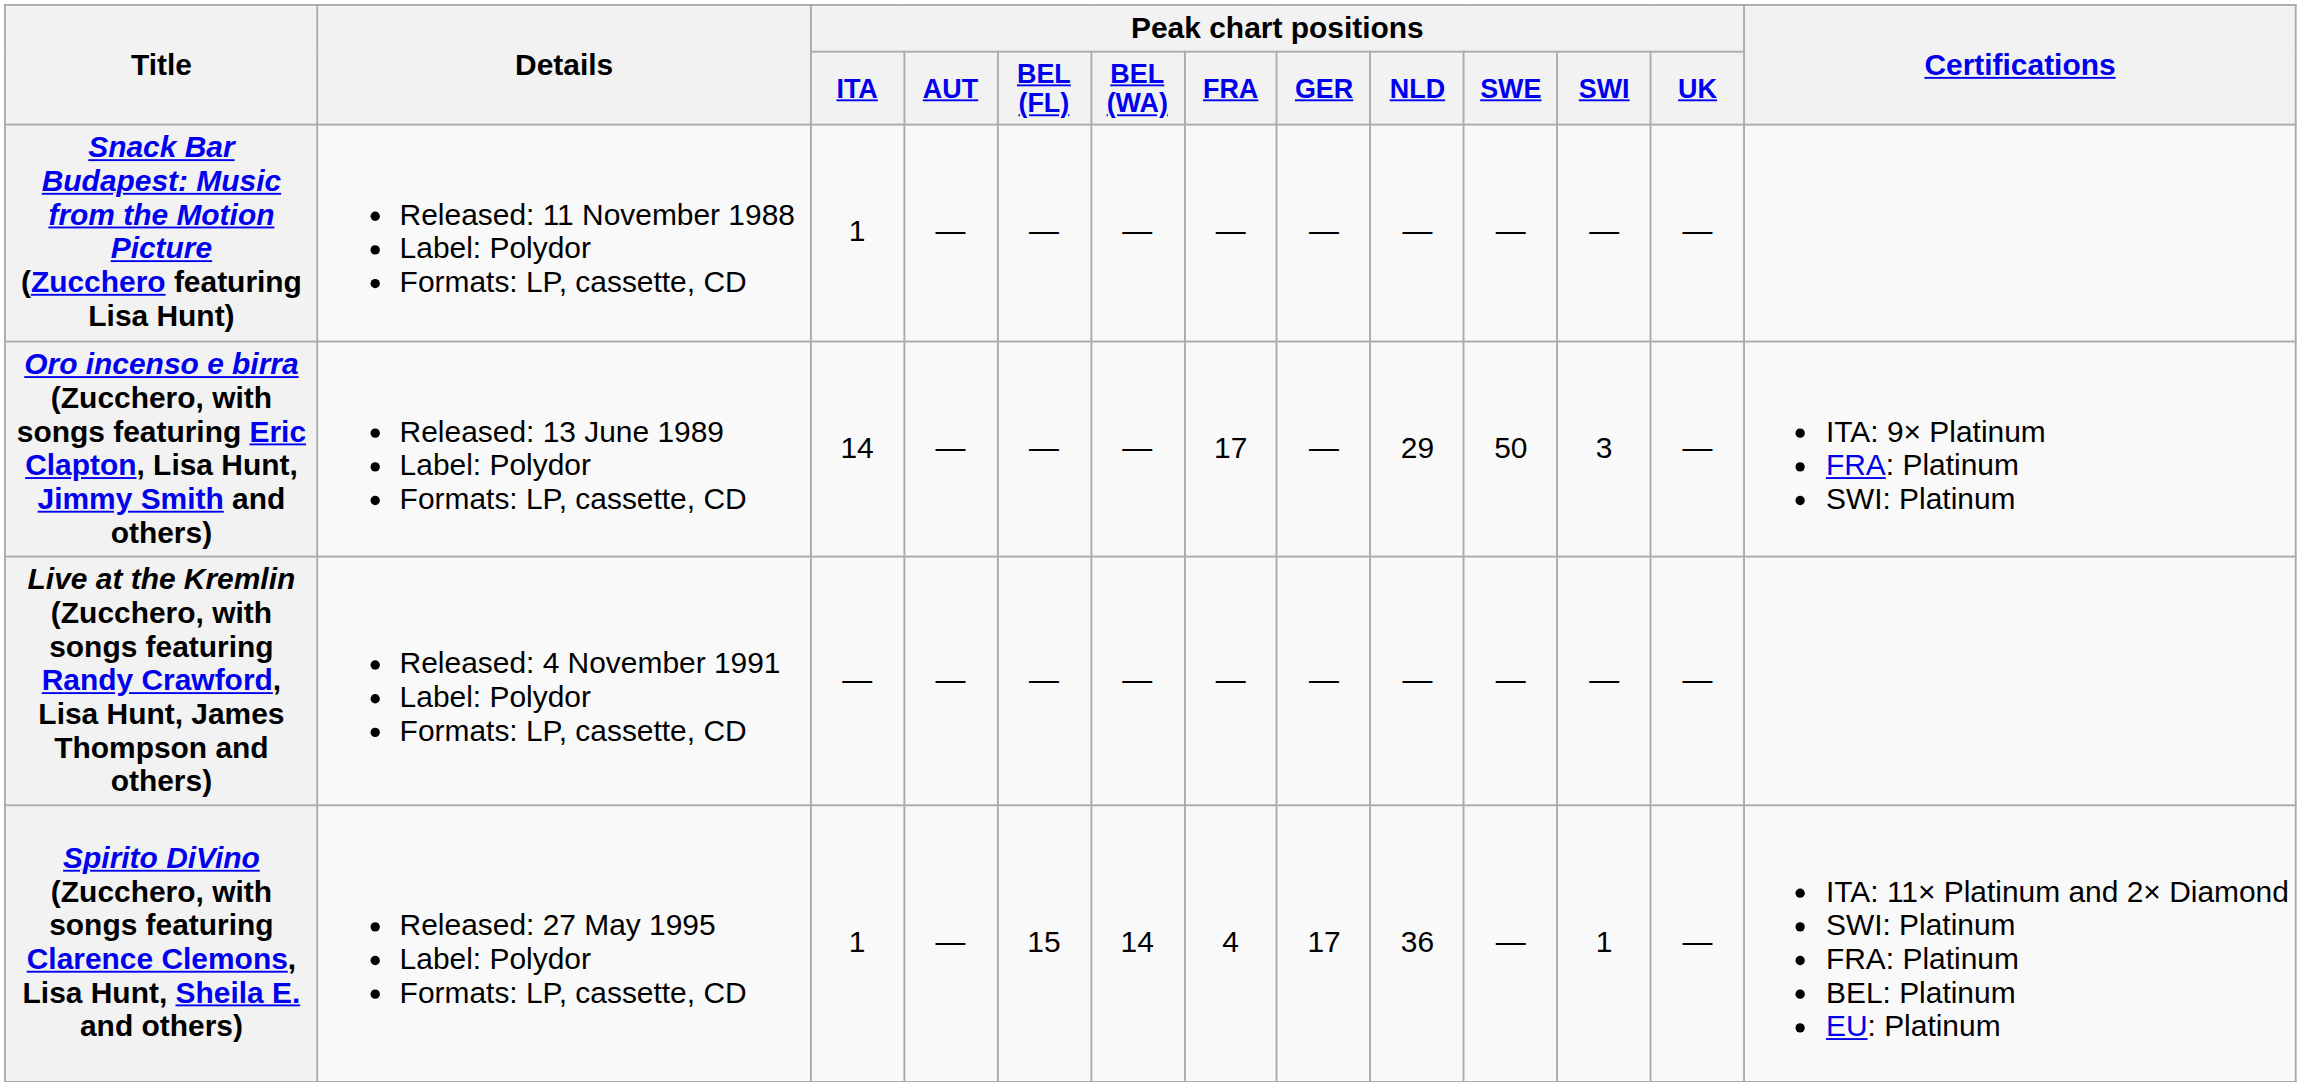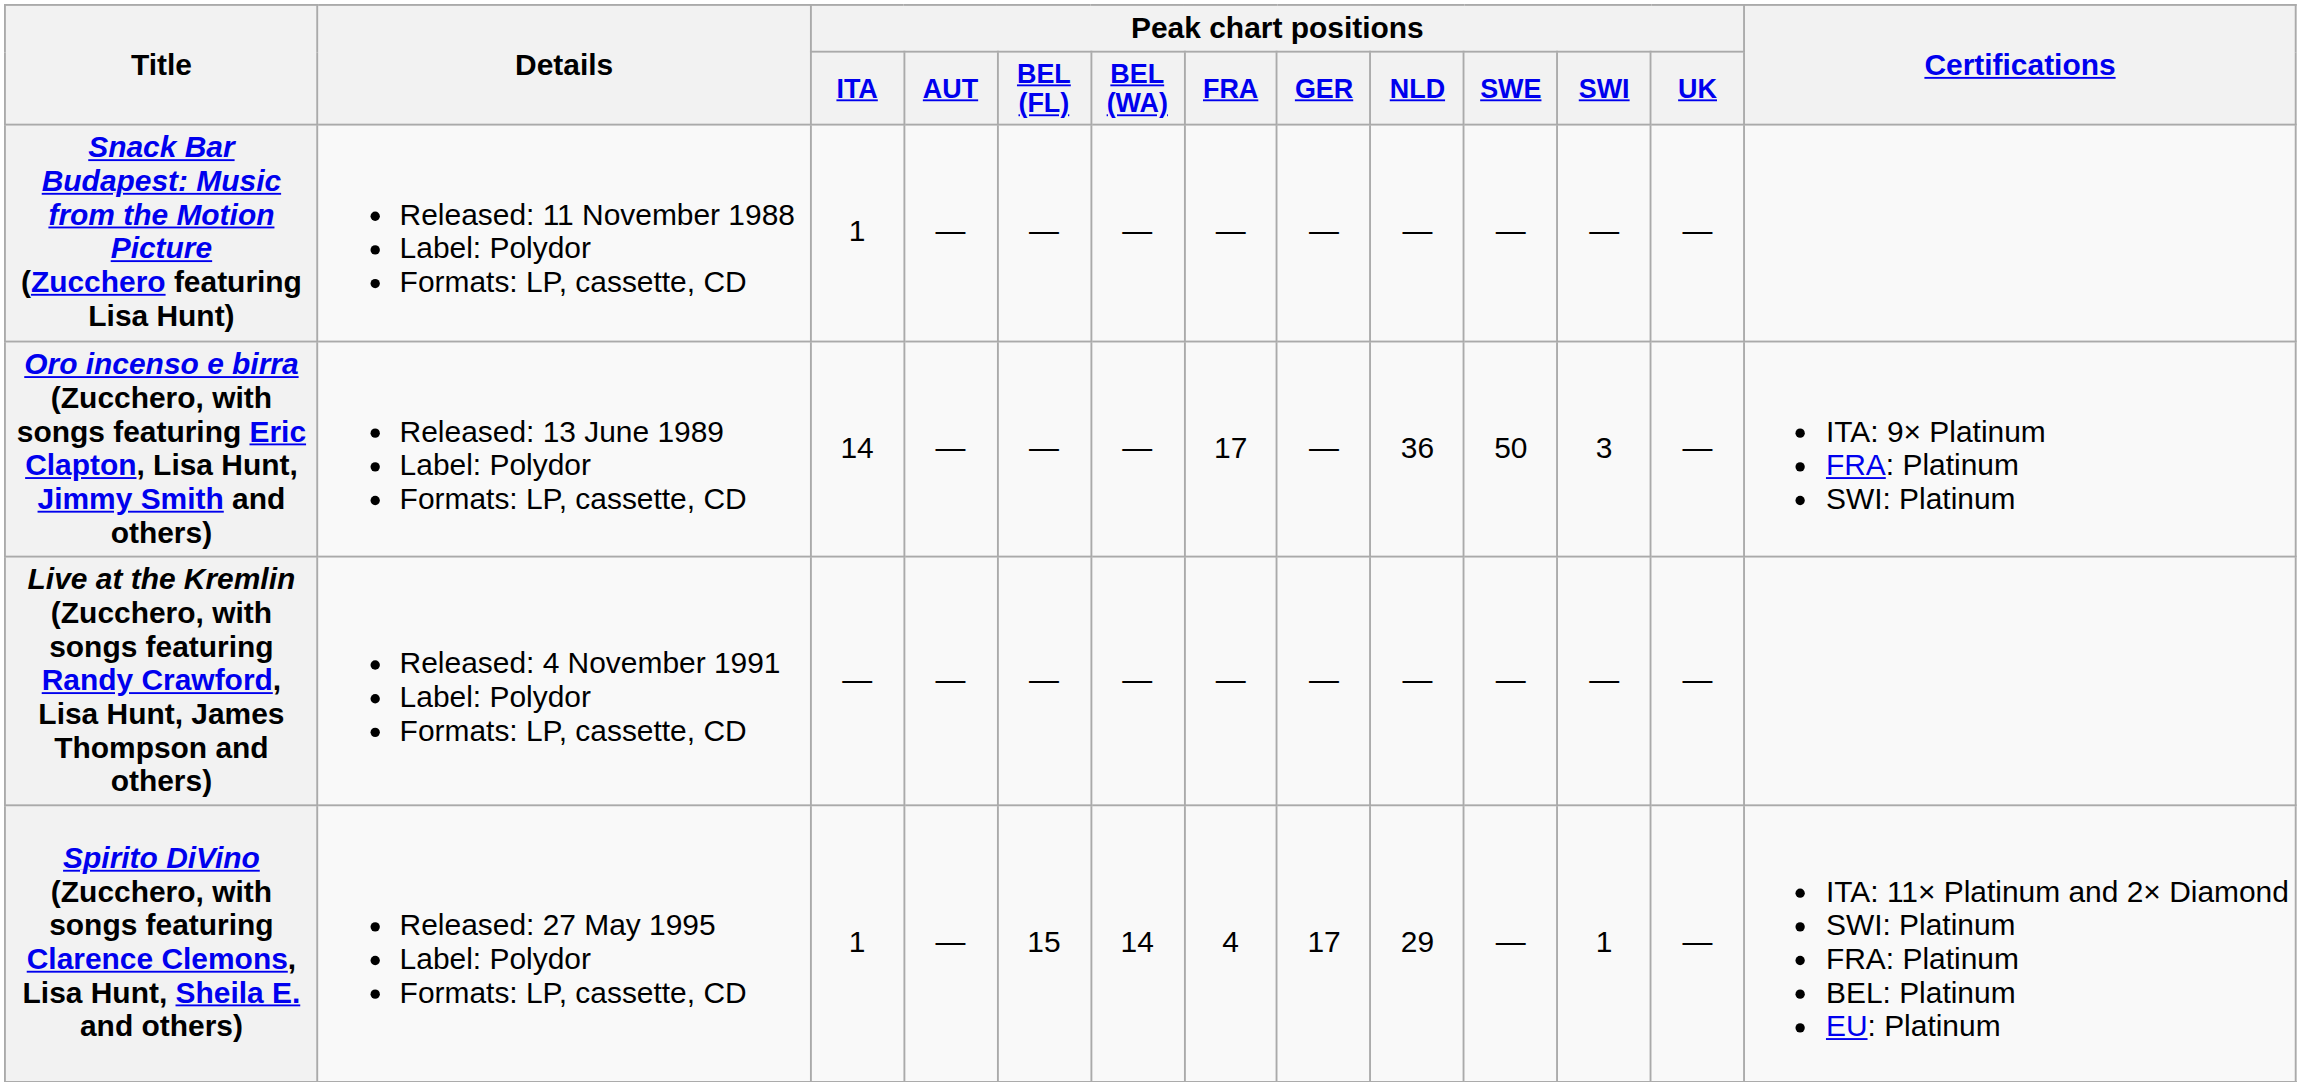row 4 | Peak chart positions / NLD: 29 -> 36
row 6 | Peak chart positions / NLD: 36 -> 29
